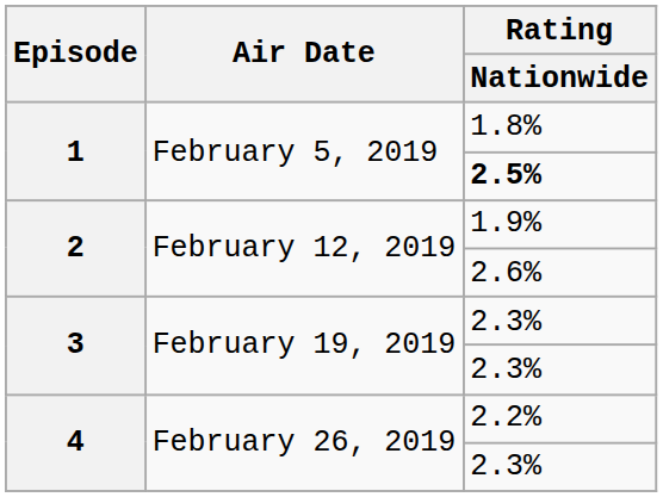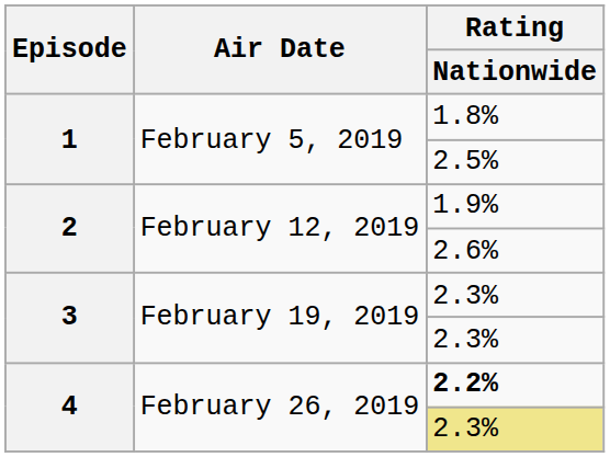2.5% | Rating / Nationwide: bold -> normal
2.2% | Rating / Nationwide: normal -> bold
4 / 2.3% | Rating / Nationwide: no background -> khaki background
